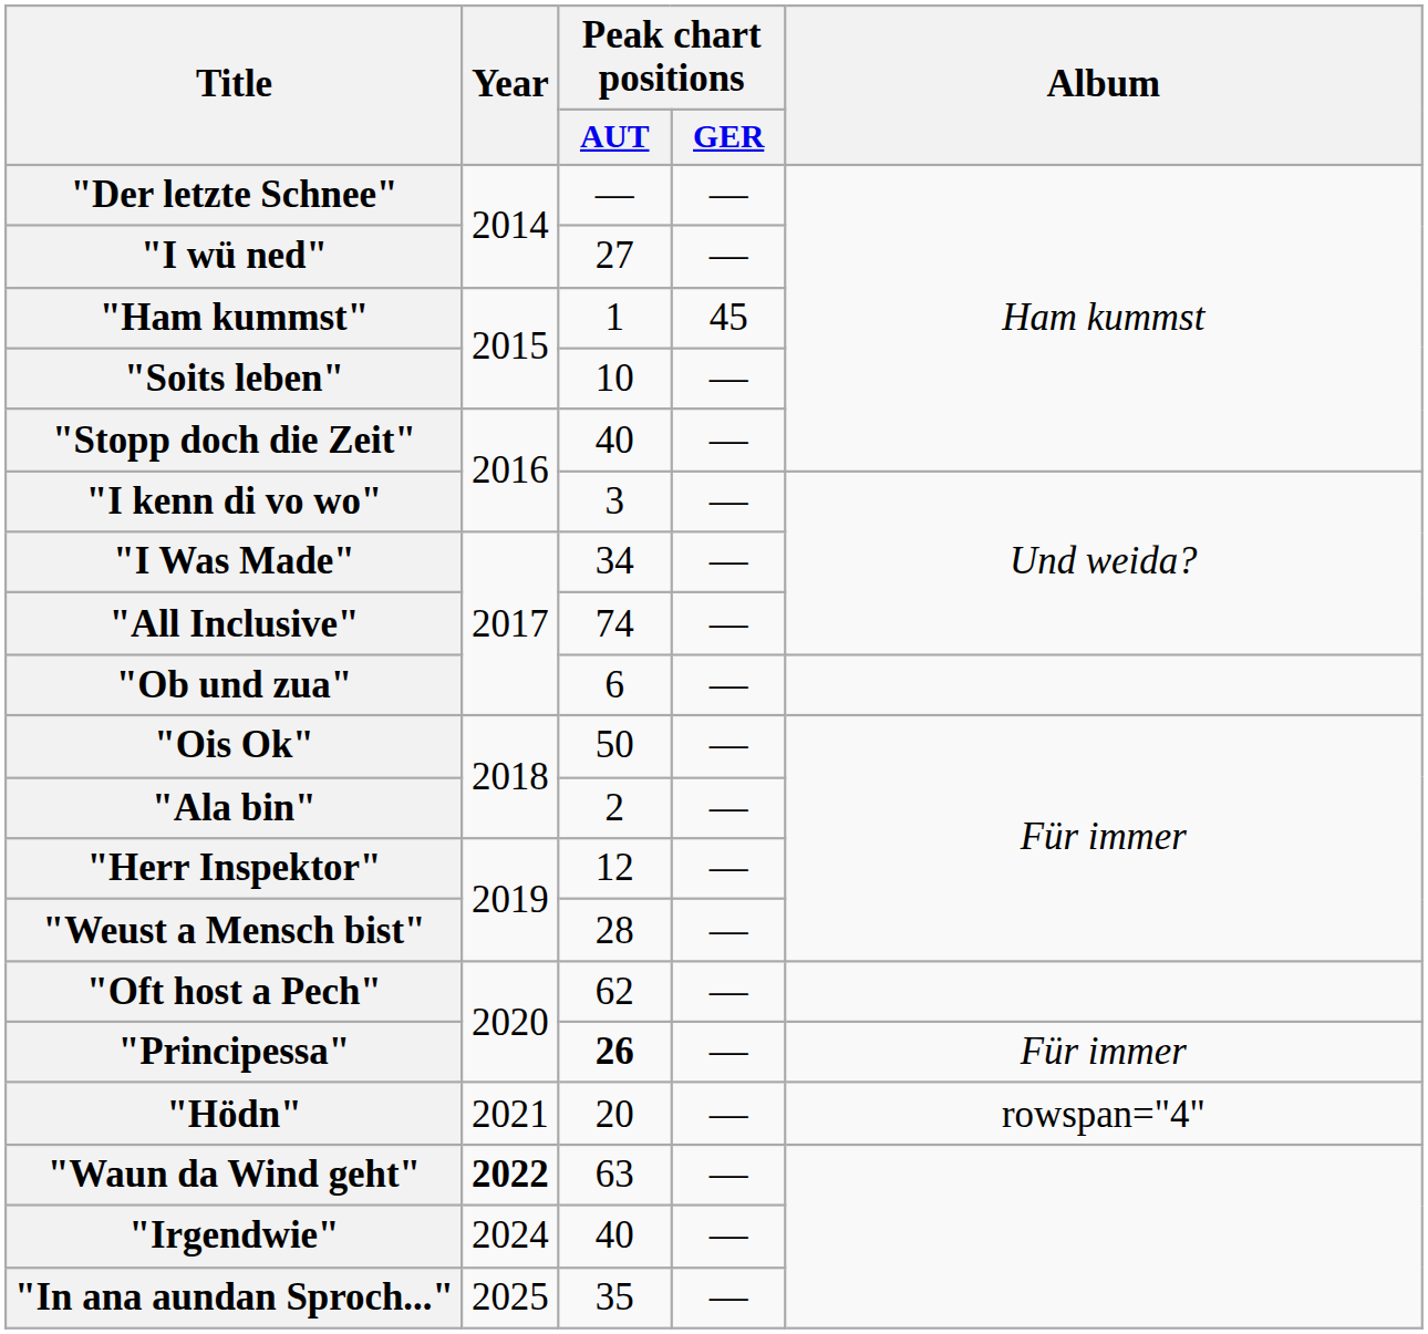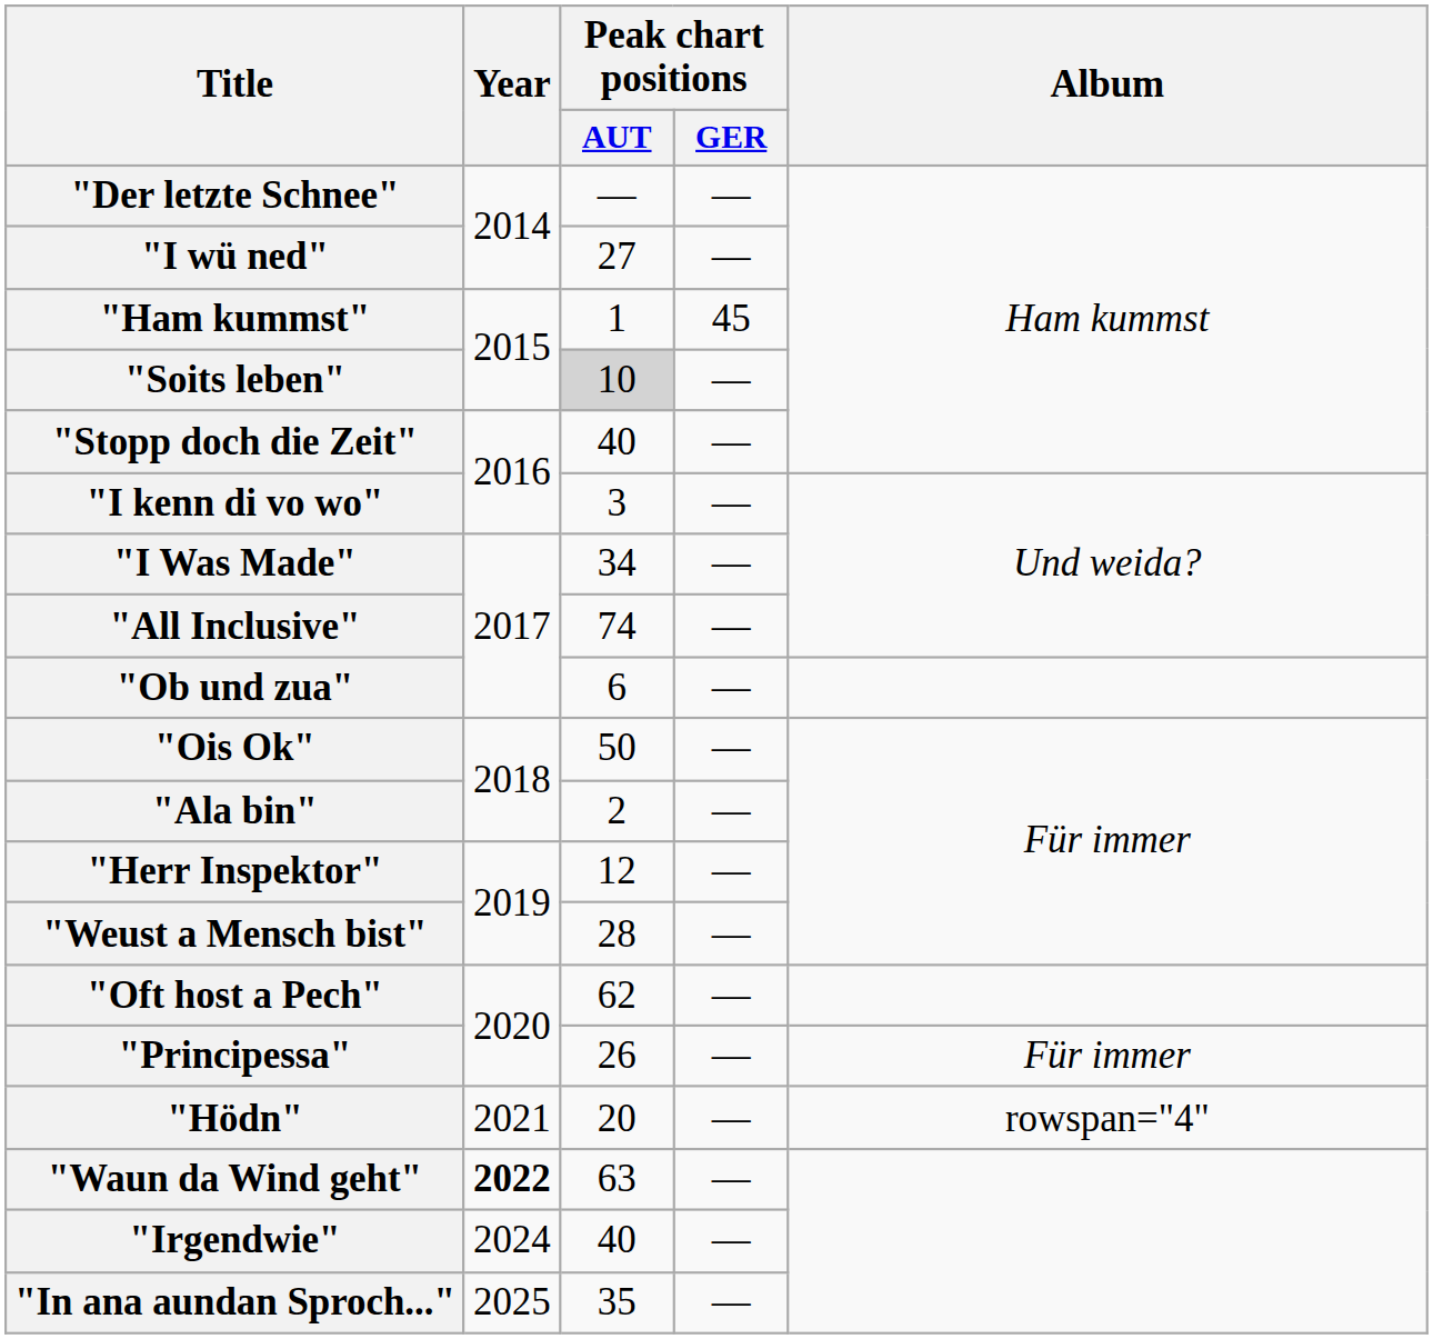"Soits leben" | Peak chart positions / AUT: no background -> lightgrey background
"Principessa" | Peak chart positions / AUT: bold -> normal
